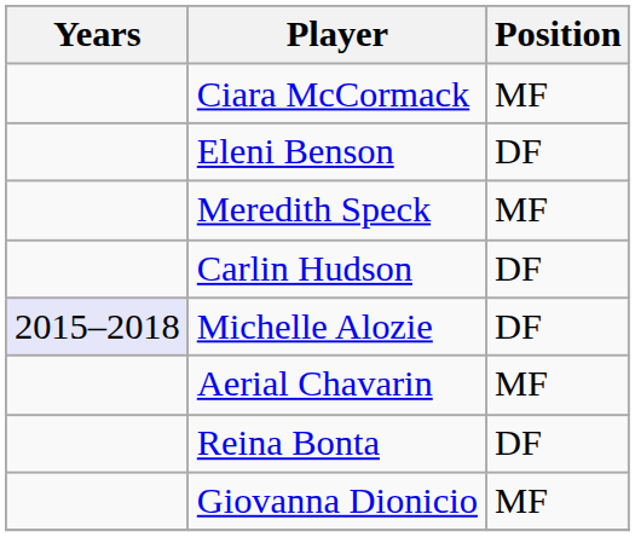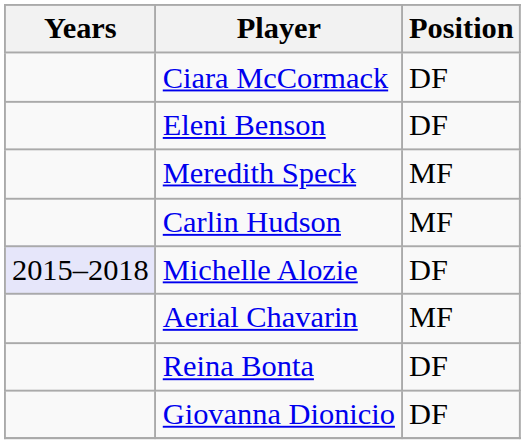Ciara McCormack | Position: MF -> DF
Carlin Hudson | Position: DF -> MF
Giovanna Dionicio | Position: MF -> DF
